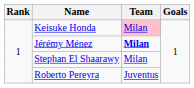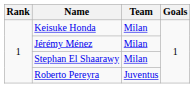Keisuke Honda | Team: pink background -> no background
Jérémy Ménez | Team: bold -> normal
